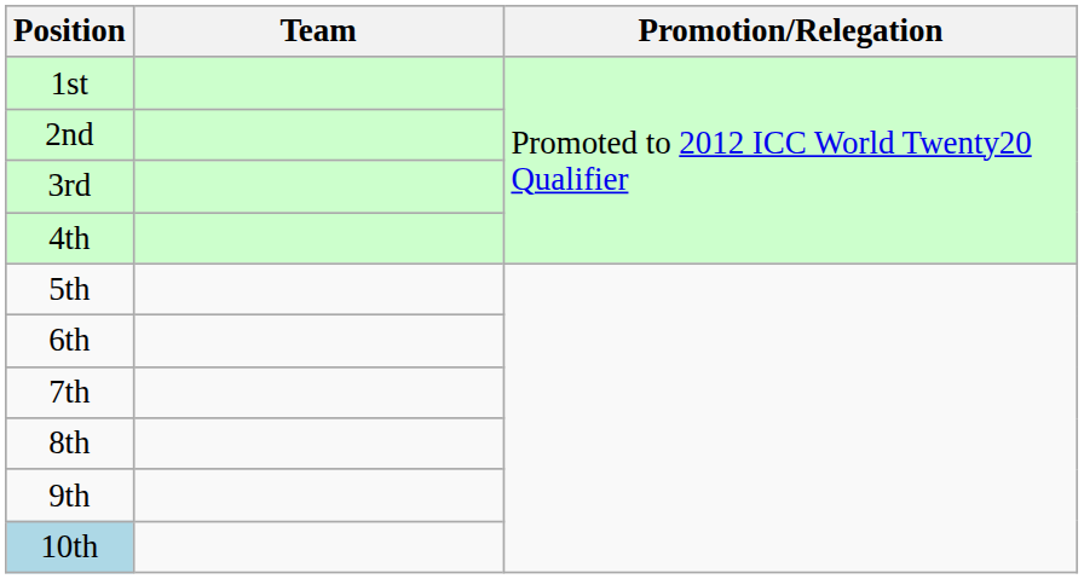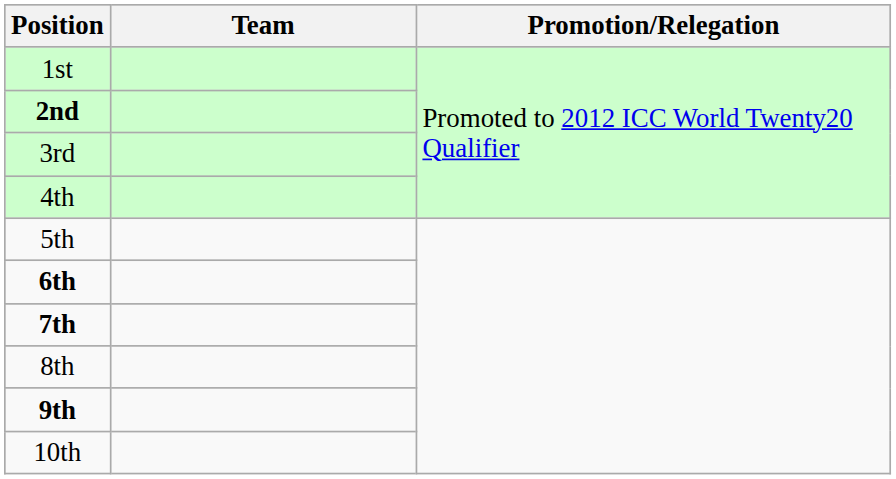2nd | Position: normal -> bold
6th | Position: normal -> bold
7th | Position: normal -> bold
9th | Position: normal -> bold
10th | Position: lightblue background -> no background
